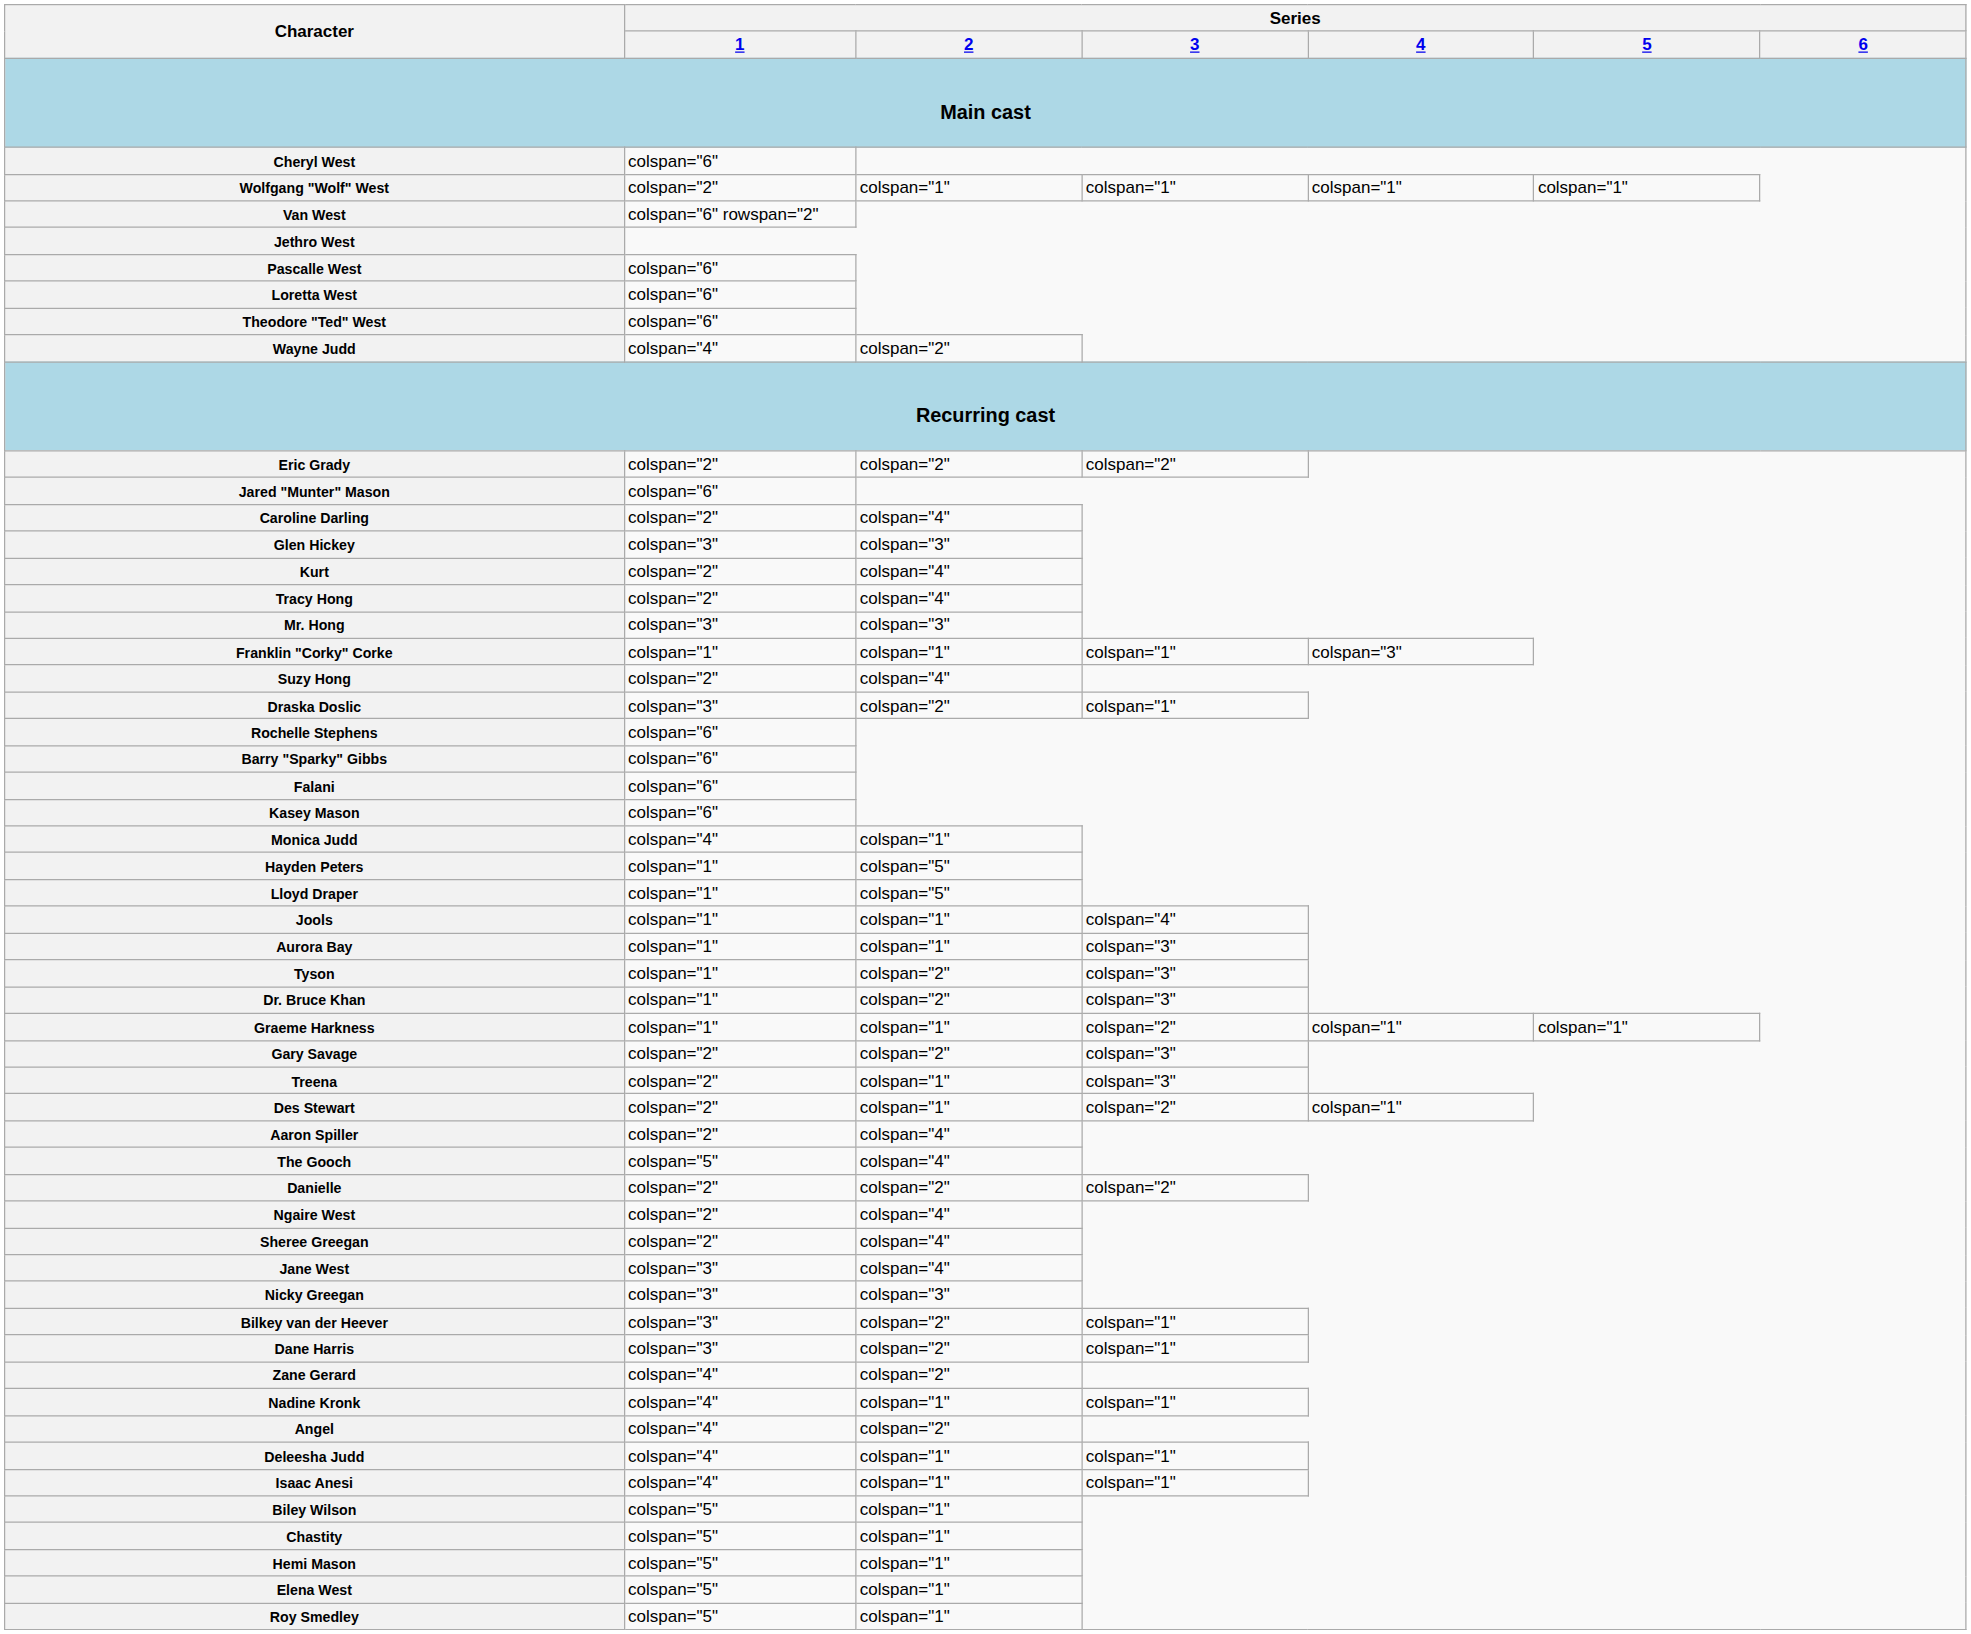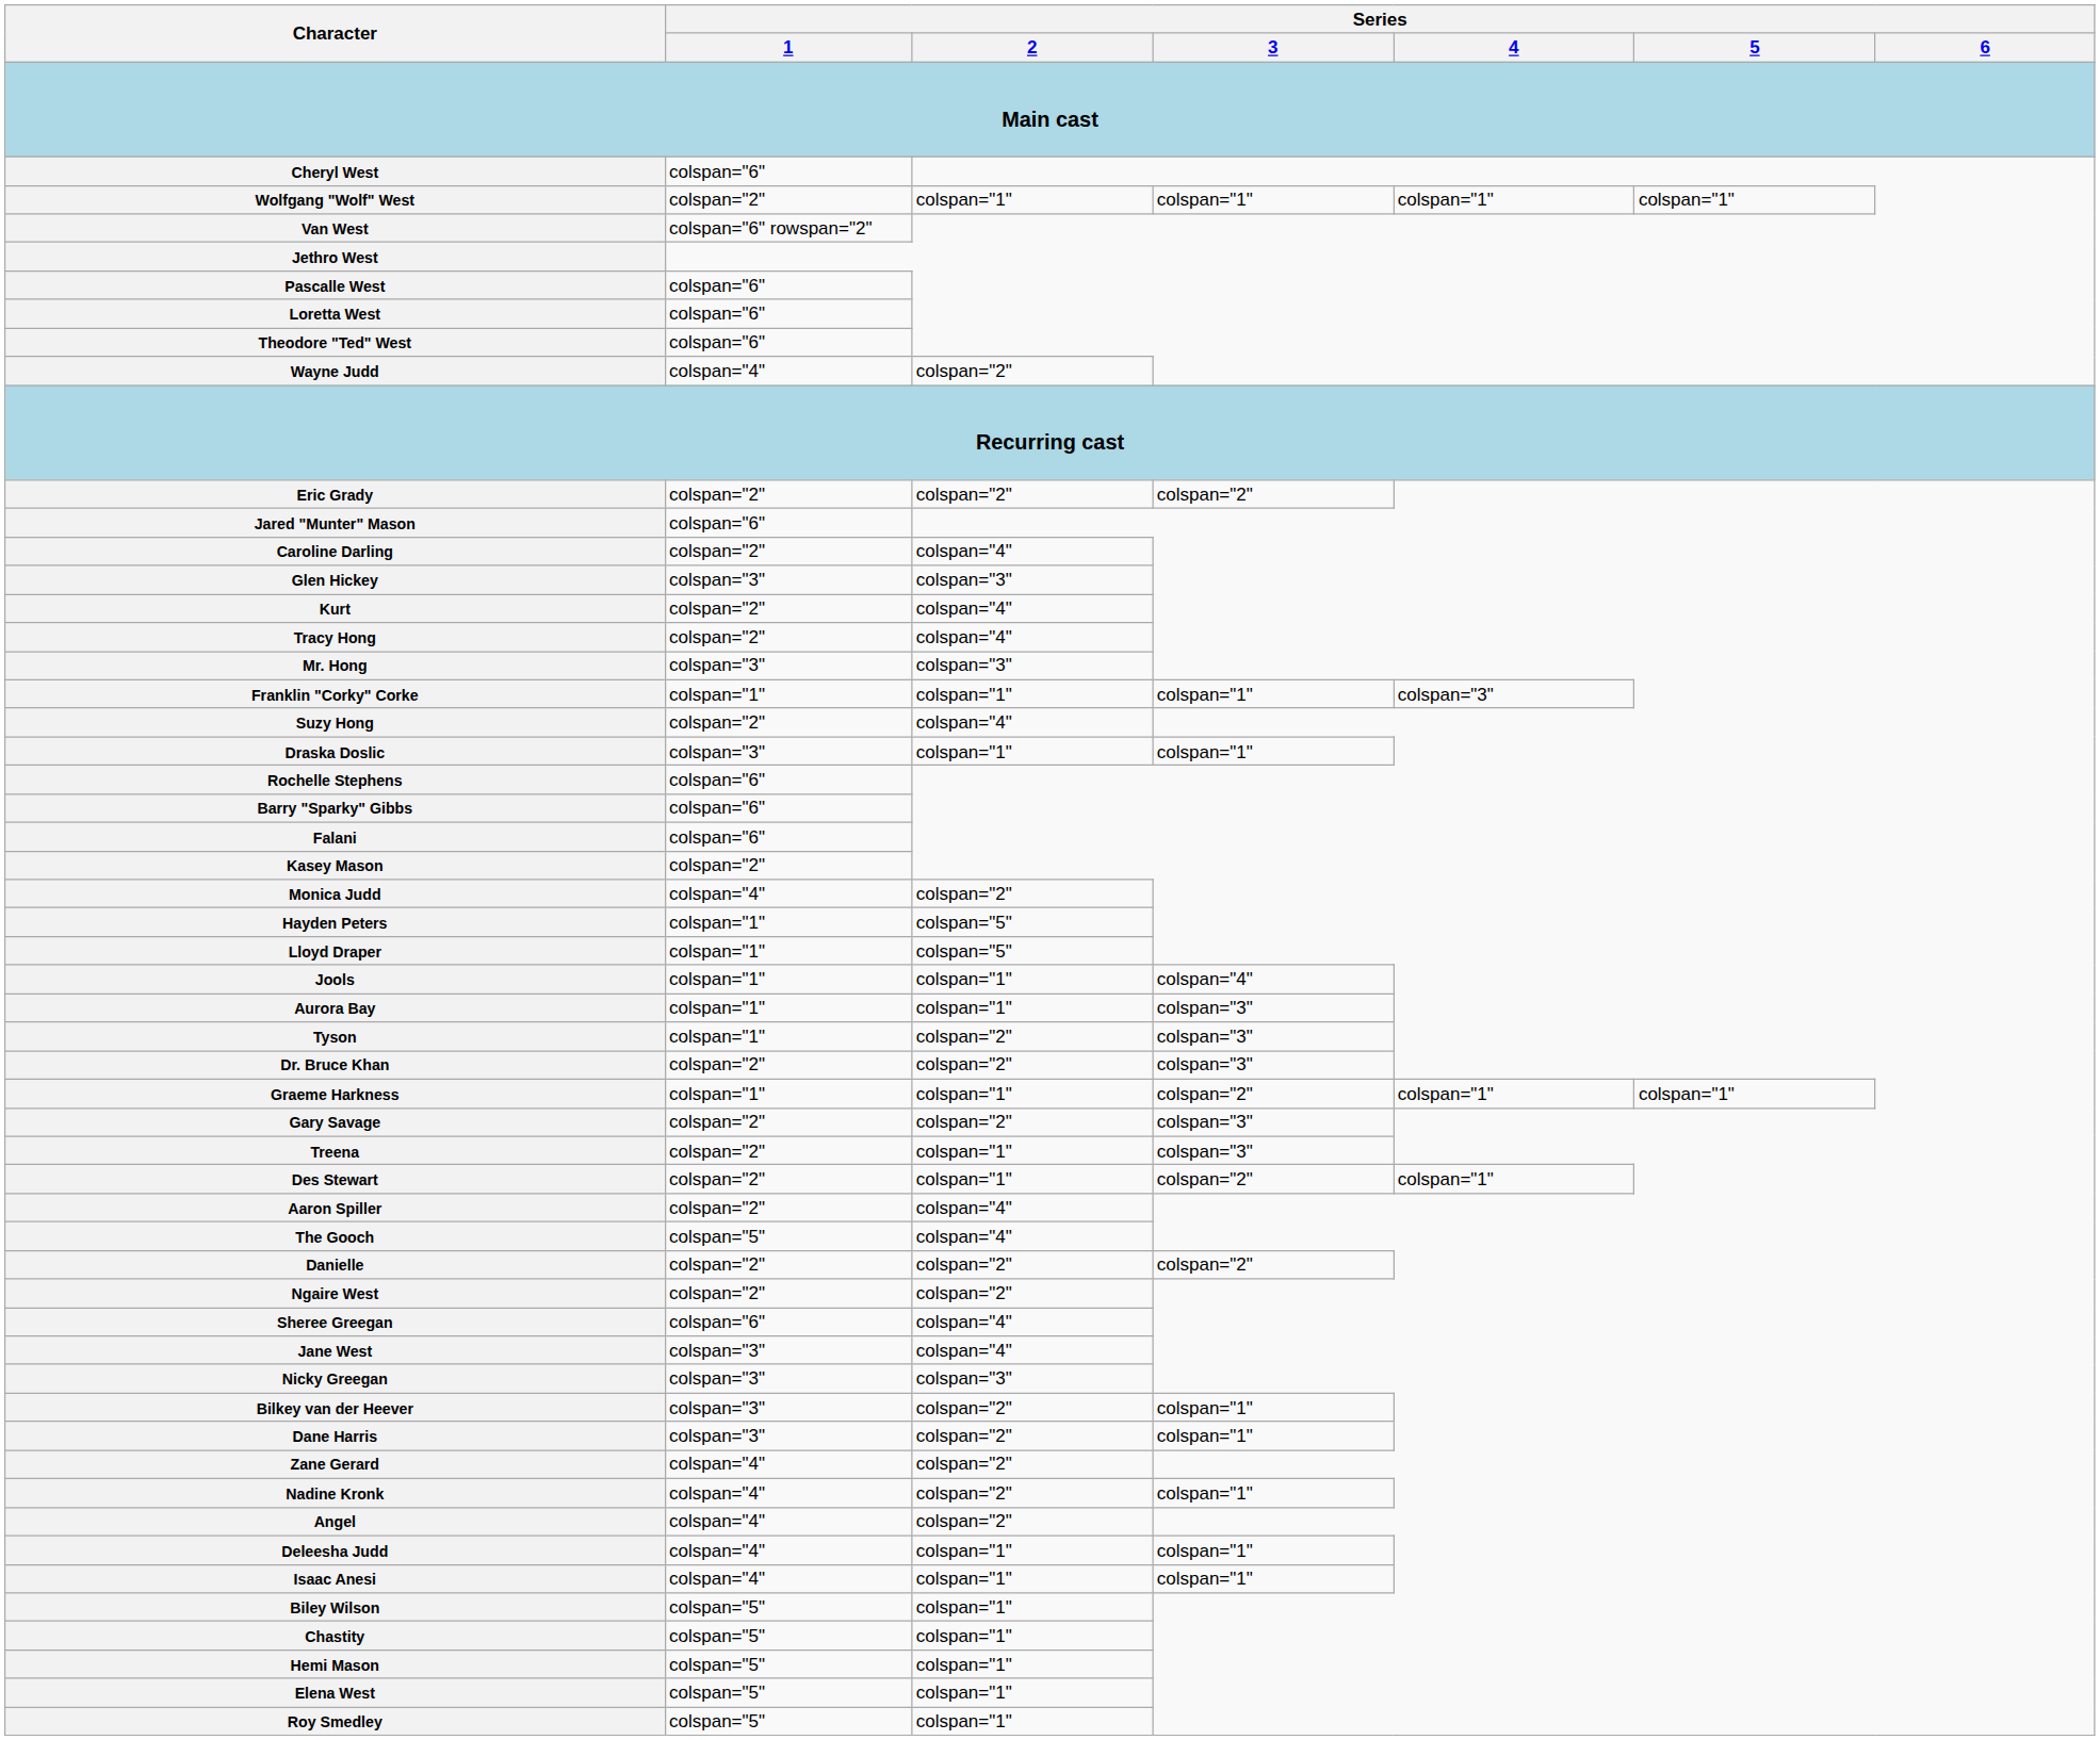Draska Doslic | Series / 2: colspan="2" -> colspan="1"
Kasey Mason | Series / 1: colspan="6" -> colspan="2"
Monica Judd | Series / 2: colspan="1" -> colspan="2"
Dr. Bruce Khan | Series / 1: colspan="1" -> colspan="2"
Ngaire West | Series / 2: colspan="4" -> colspan="2"
Sheree Greegan | Series / 1: colspan="2" -> colspan="6"
Nadine Kronk | Series / 2: colspan="1" -> colspan="2"
